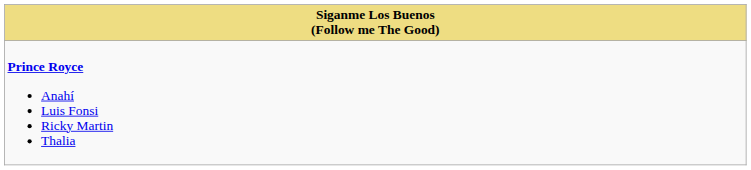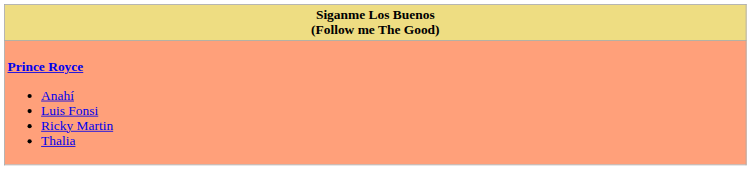row 2 | column 1: no background -> lightsalmon background
